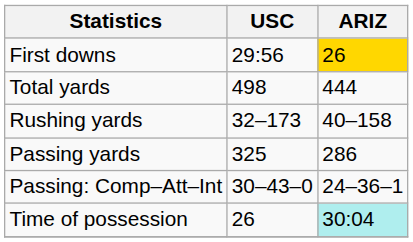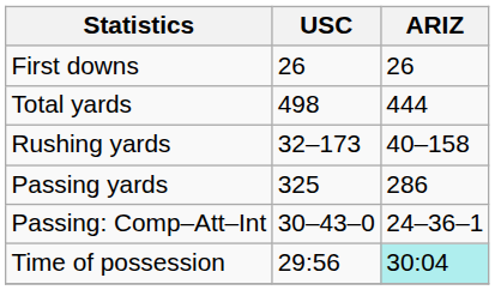First downs | USC: 29:56 -> 26
First downs | ARIZ: gold background -> no background
Time of possession | USC: 26 -> 29:56
